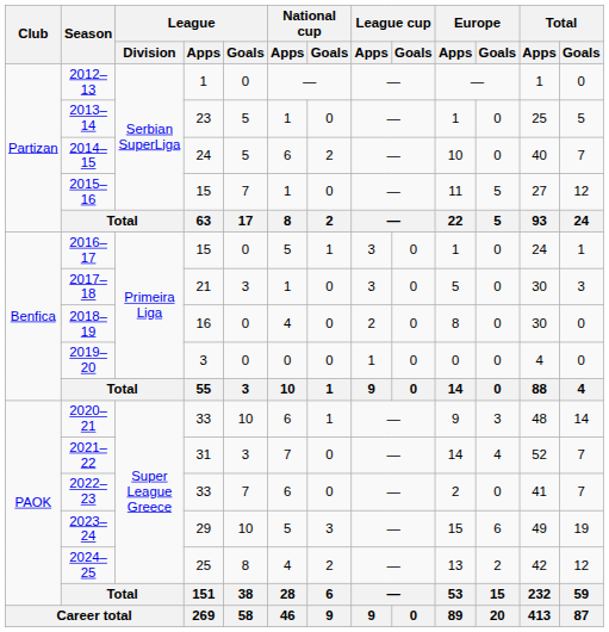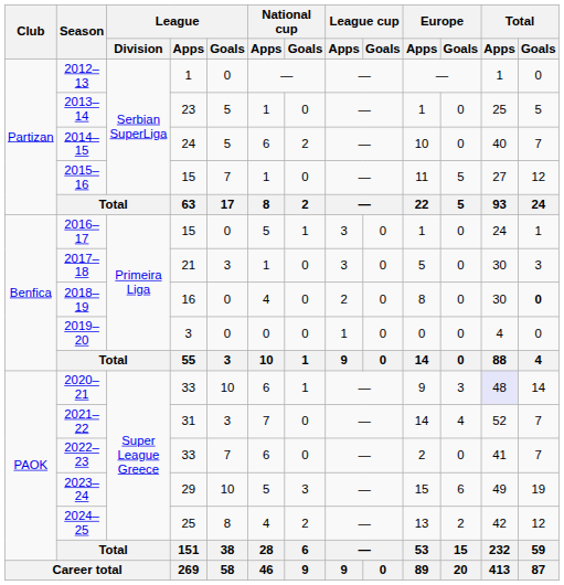2018–19 | Total / Goals: normal -> bold
2020–21 | Total / Apps: no background -> lavender background
